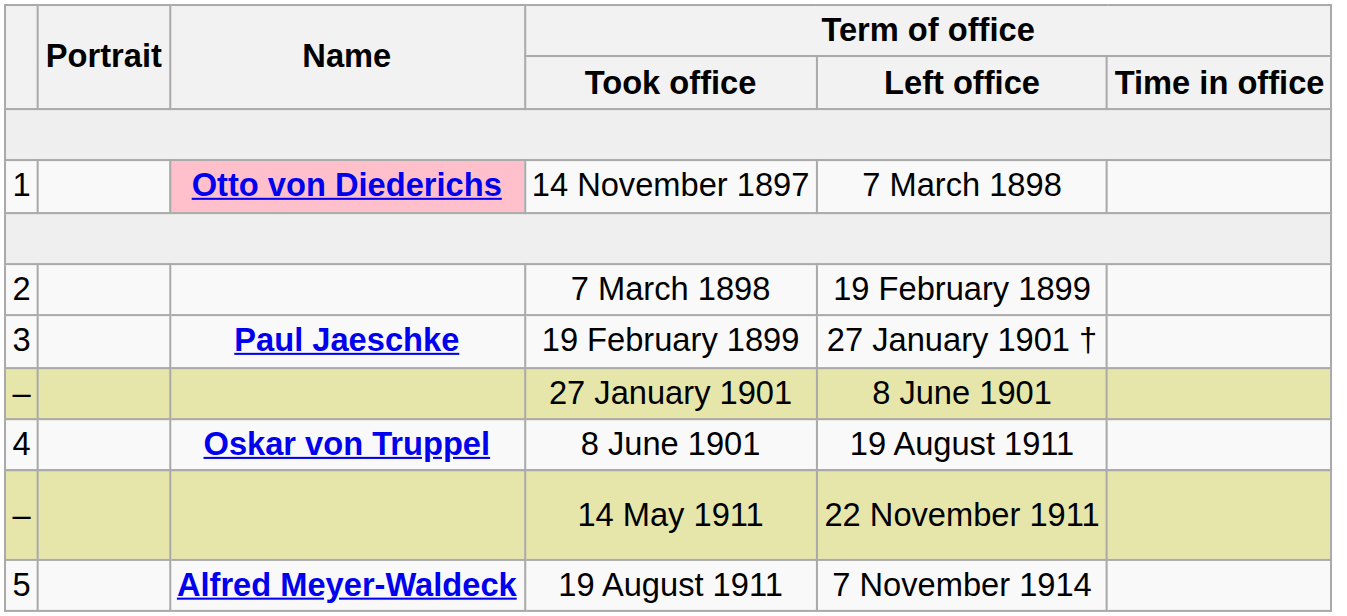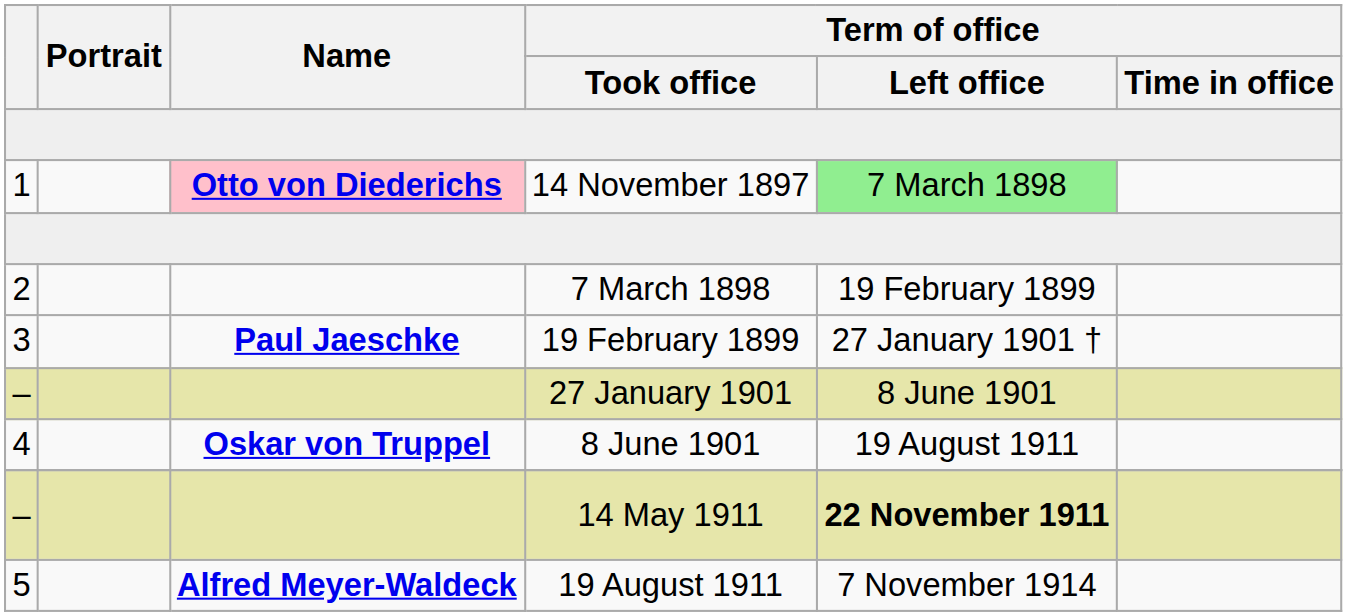14 November 1897 | Term of office / Left office: no background -> lightgreen background
14 May 1911 | Term of office / Left office: normal -> bold
